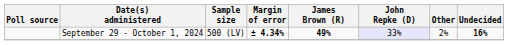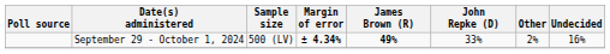September 29 - October 1, 2024 | John Repke (D): lavender background -> no background
September 29 - October 1, 2024 | Undecided: bold -> normal
